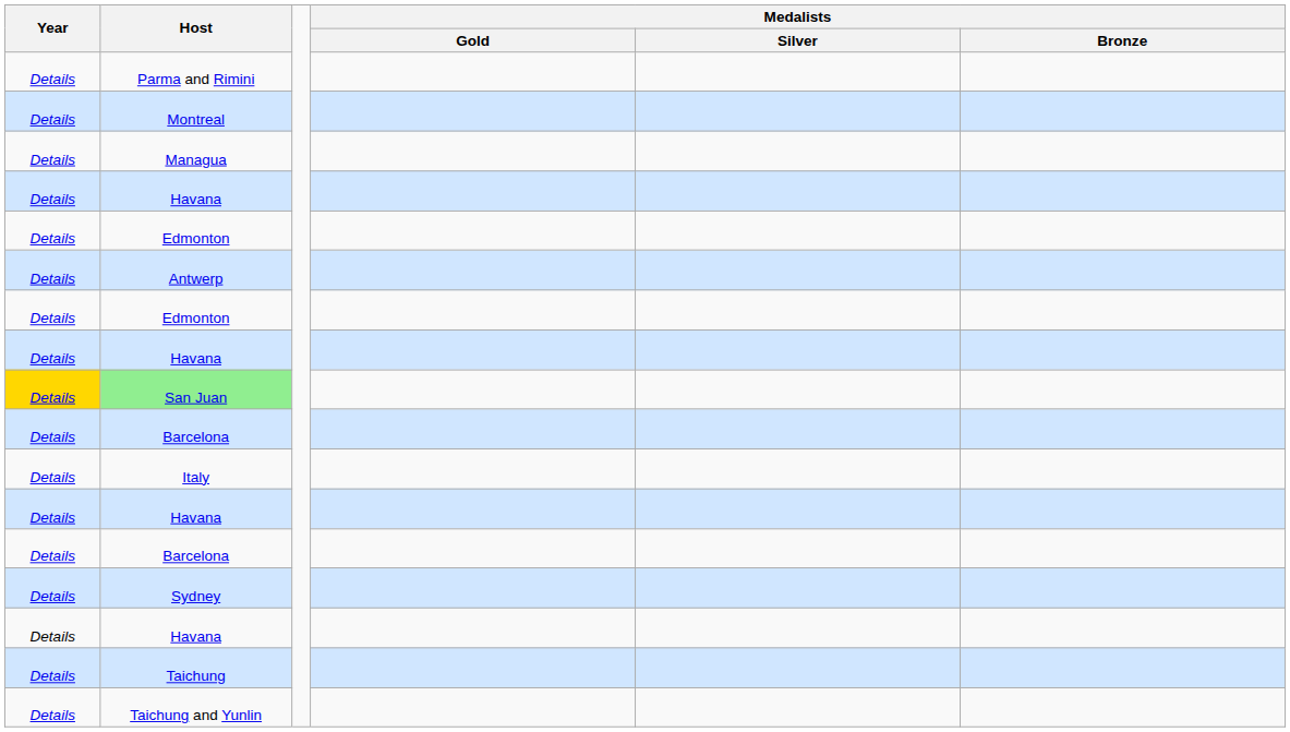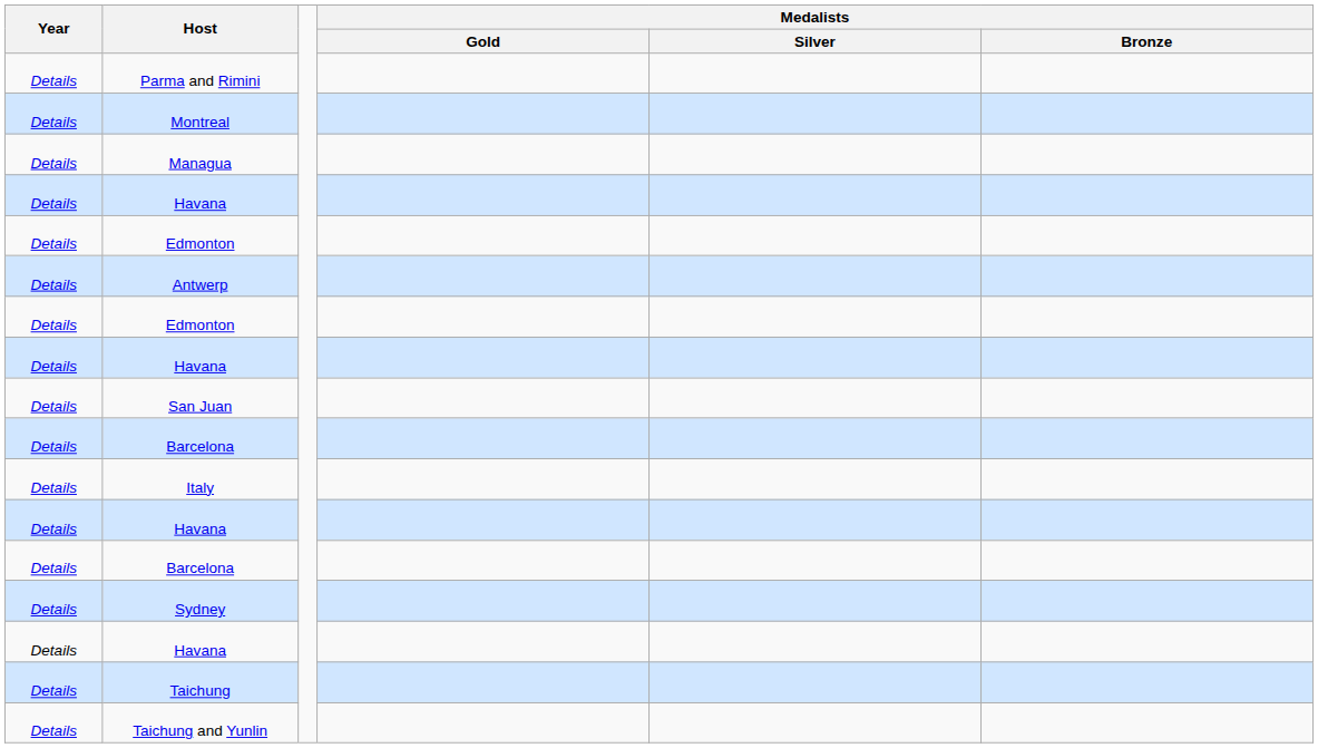San Juan | Year: gold background -> no background
San Juan | Host: lightgreen background -> no background
